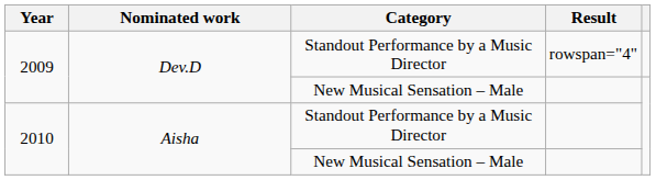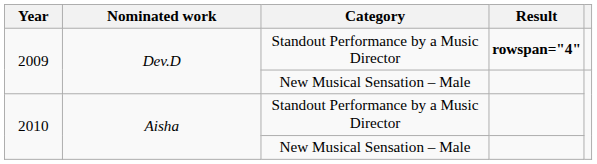2009 / Standout Performance by a Music Director | Result: normal -> bold
